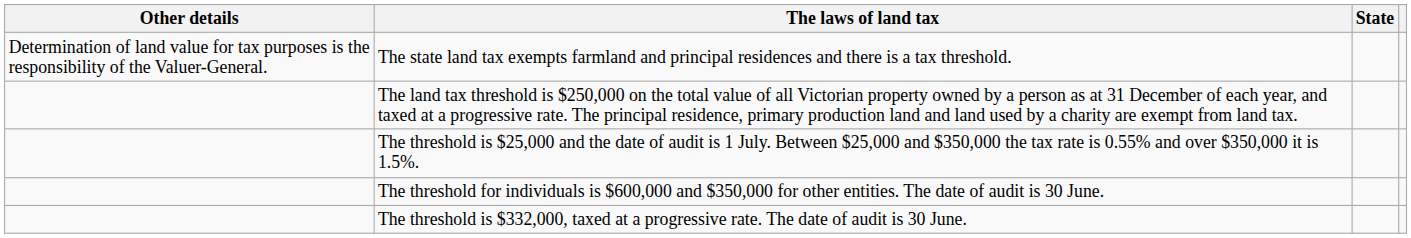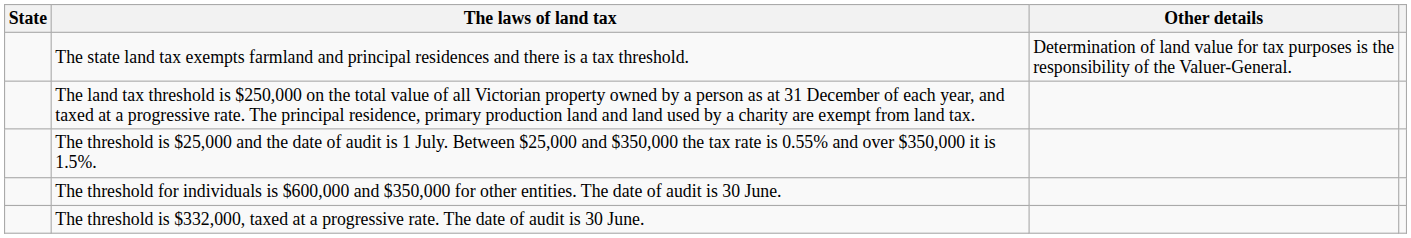columns swapped: State <-> Other details
